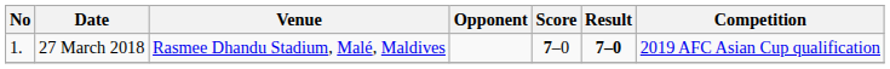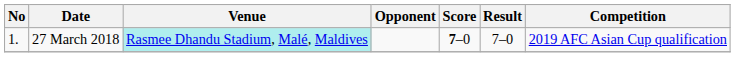27 March 2018 | Venue: no background -> paleturquoise background
27 March 2018 | Result: bold -> normal
